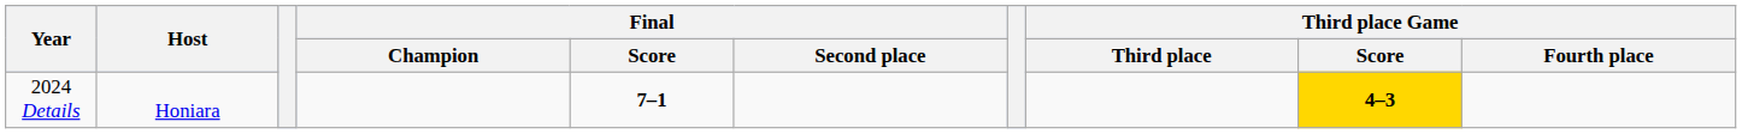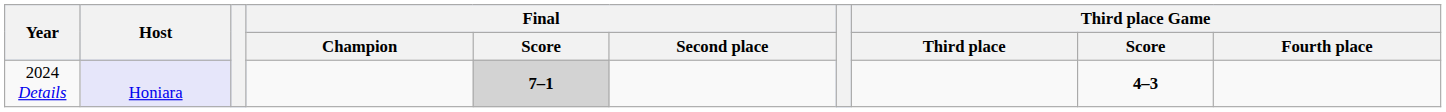2024 Details | Host: no background -> lavender background
2024 Details | Final / Score: no background -> lightgrey background
2024 Details | Third place Game / Score: gold background -> no background
